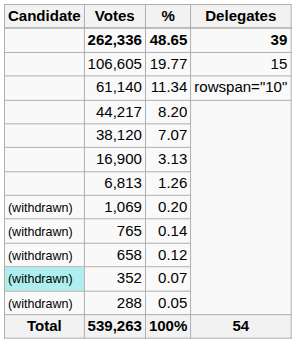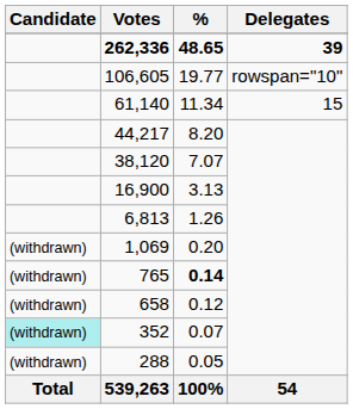106,605 | Delegates: 15 -> rowspan="10"
61,140 | Delegates: rowspan="10" -> 15
765 | %: normal -> bold
